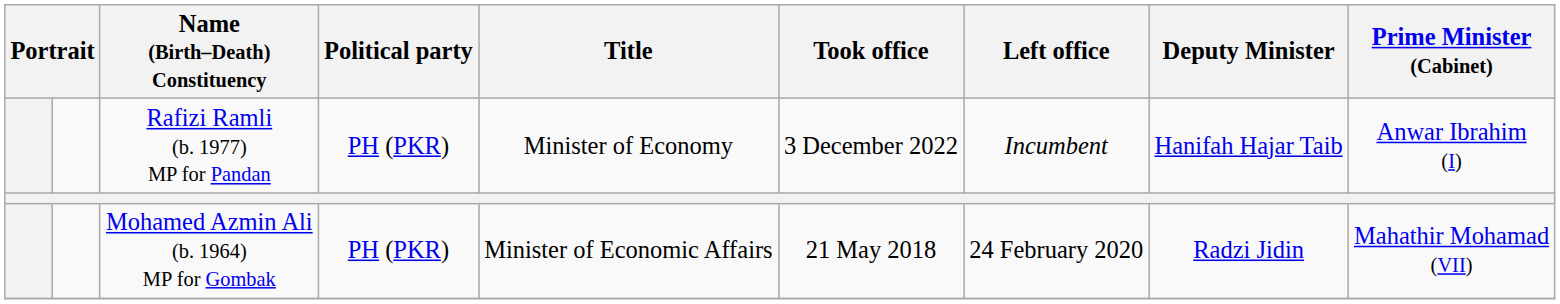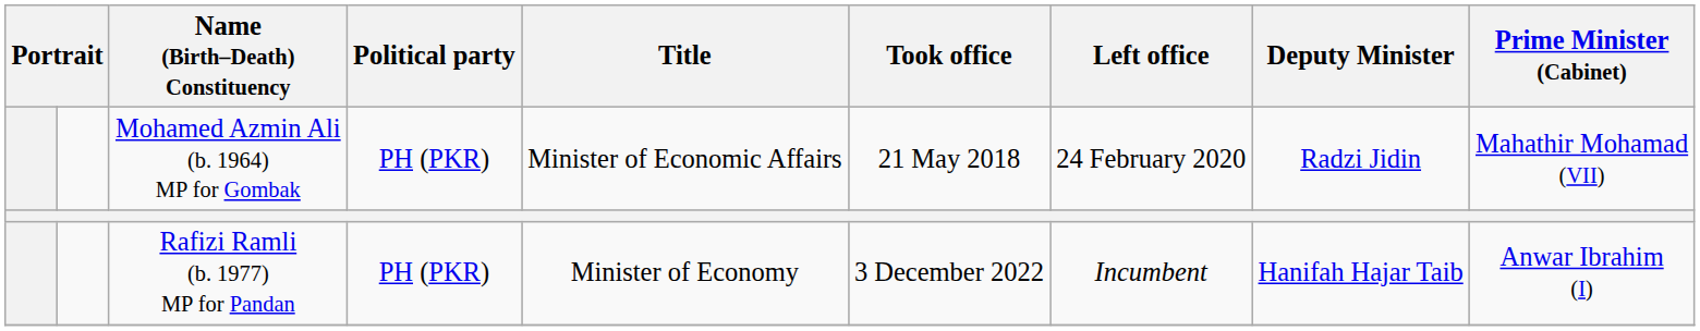rows swapped: Mohamed Azmin Ali (b. 1964) MP for Gombak <-> Rafizi Ramli (b. 1977) MP for Pandan
